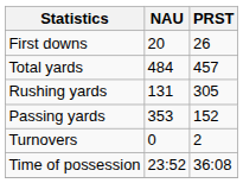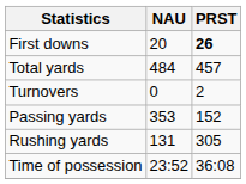First downs | PRST: normal -> bold
rows swapped: Rushing yards <-> Turnovers
